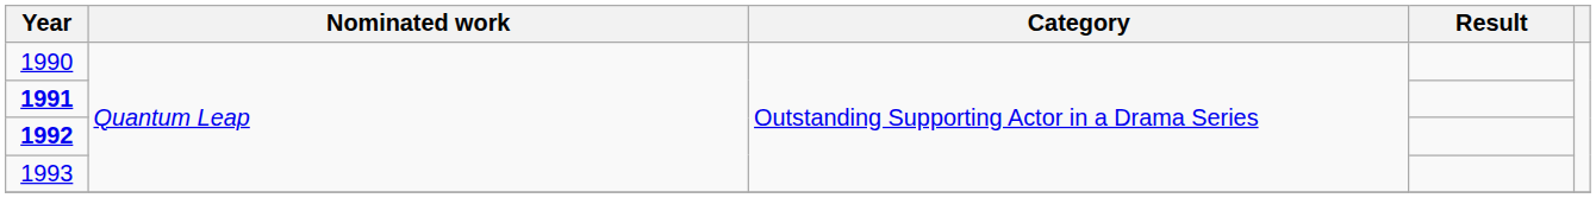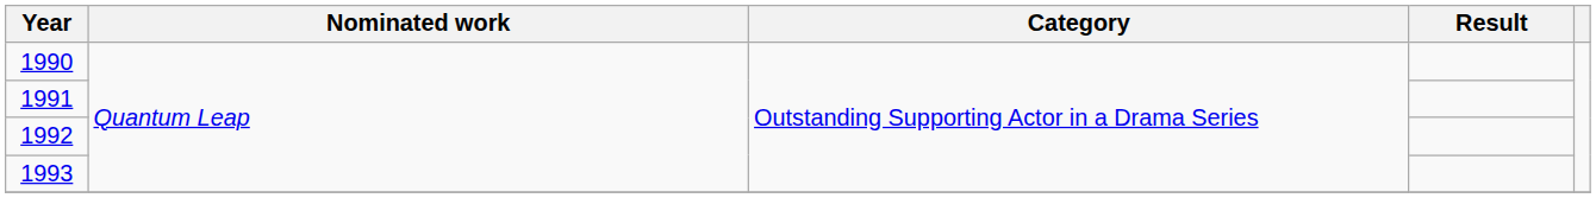1991 | Year: bold -> normal
1992 | Year: bold -> normal
